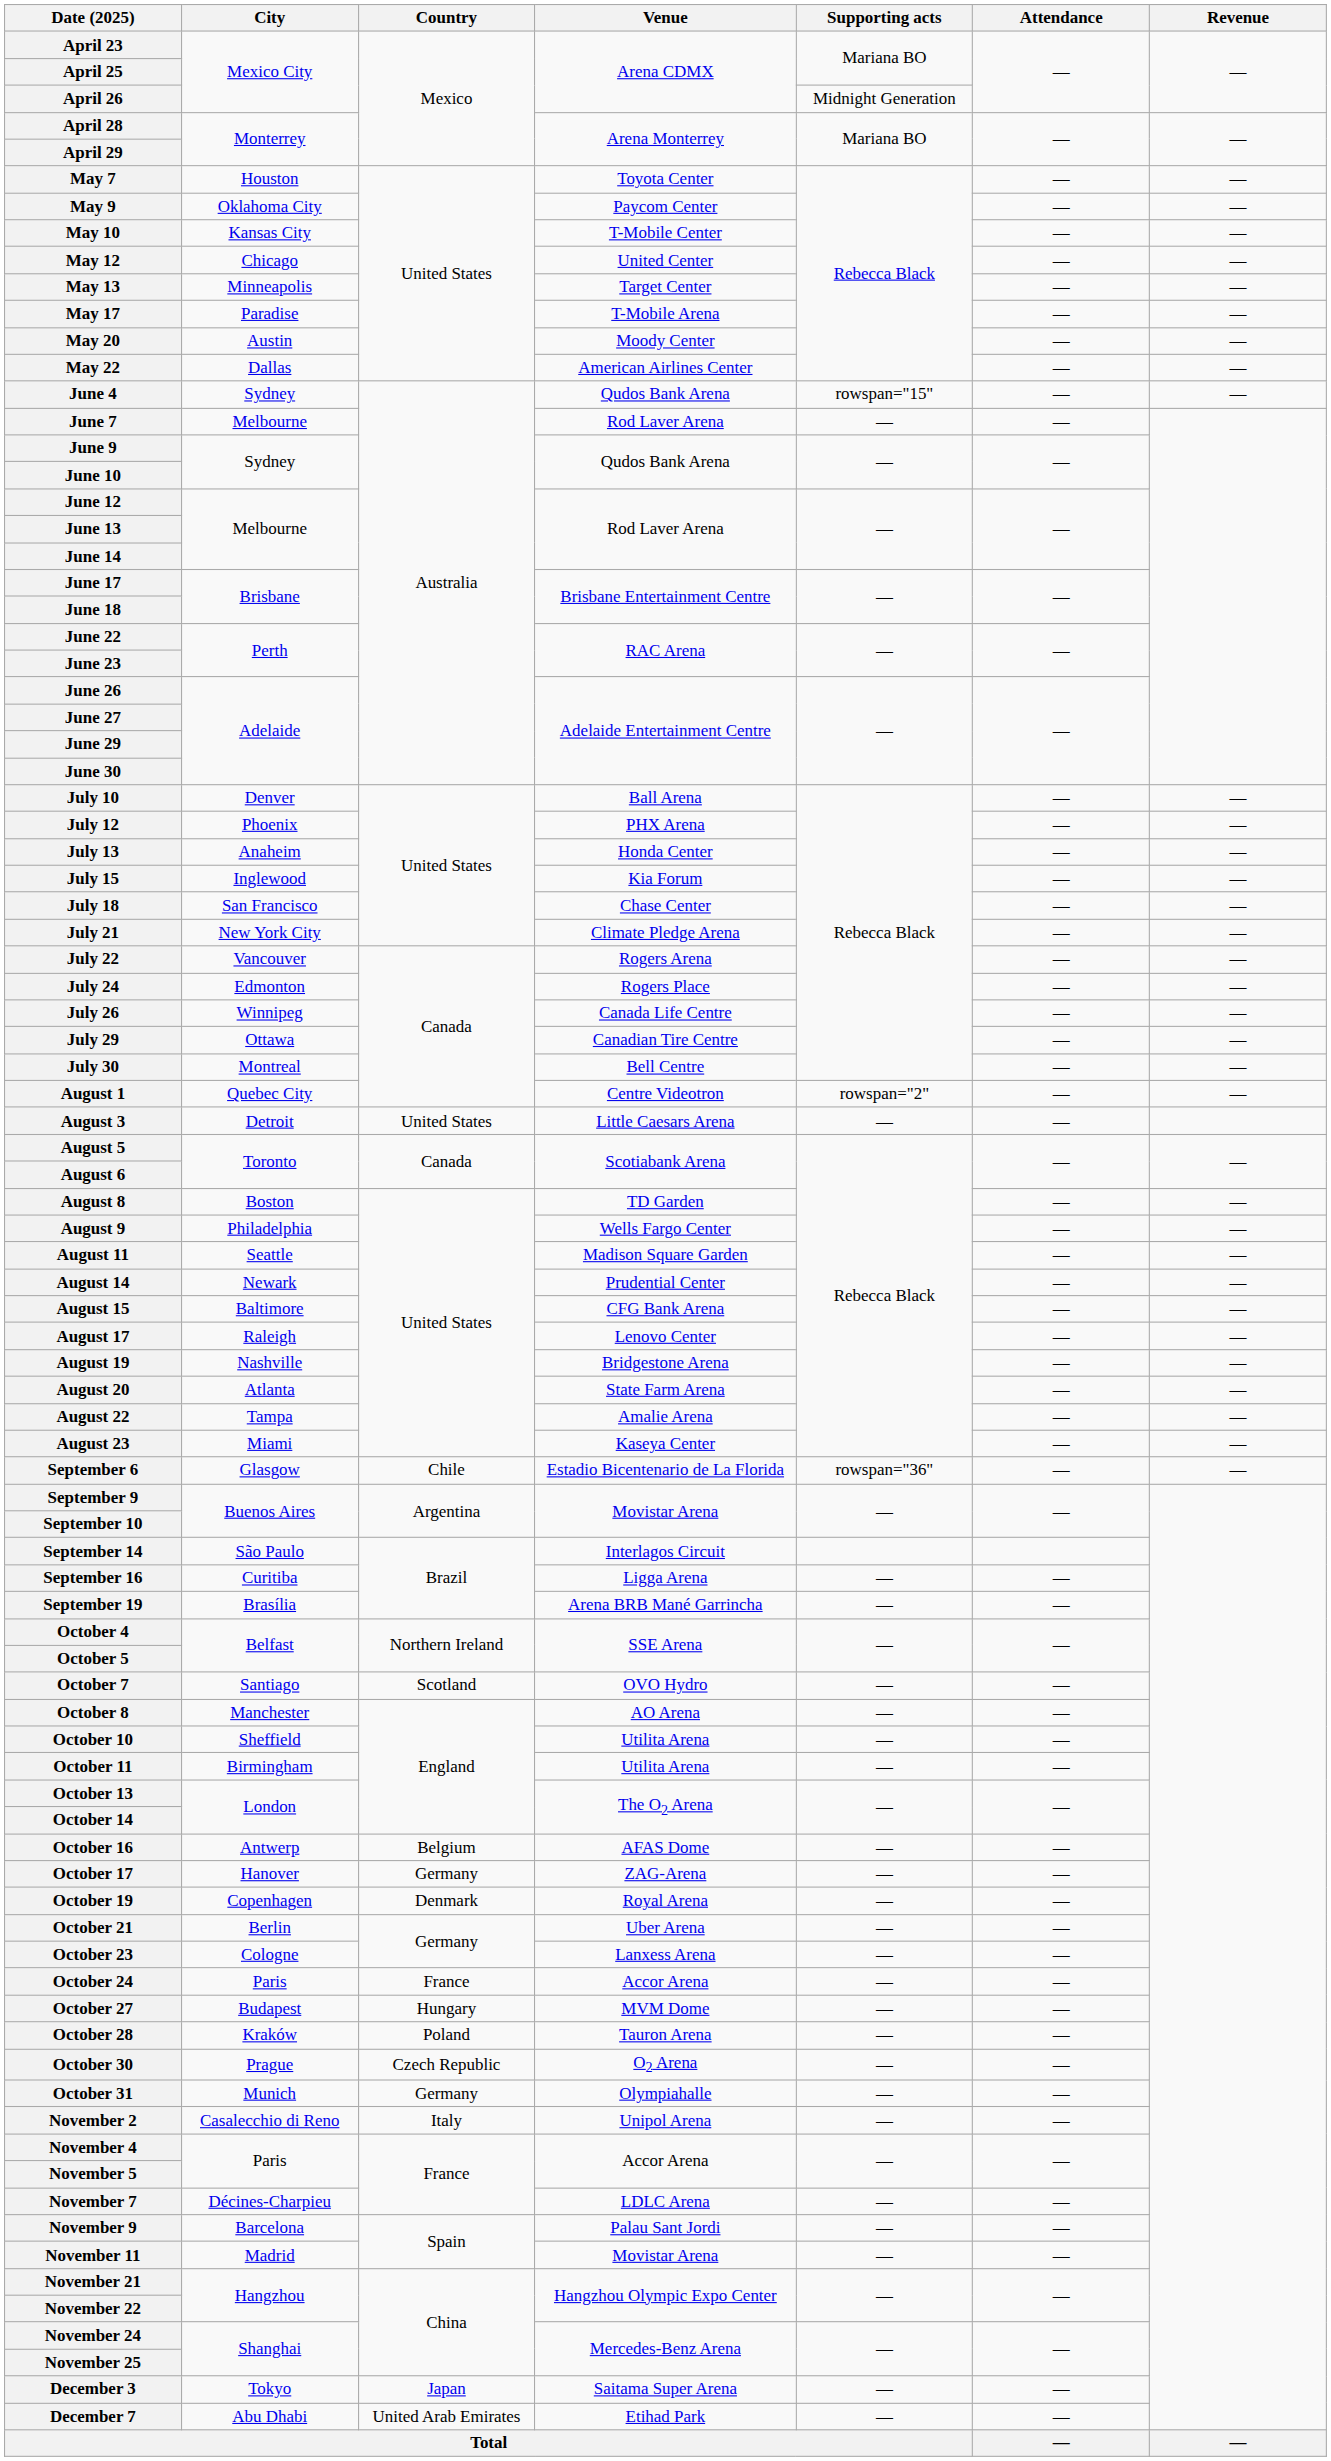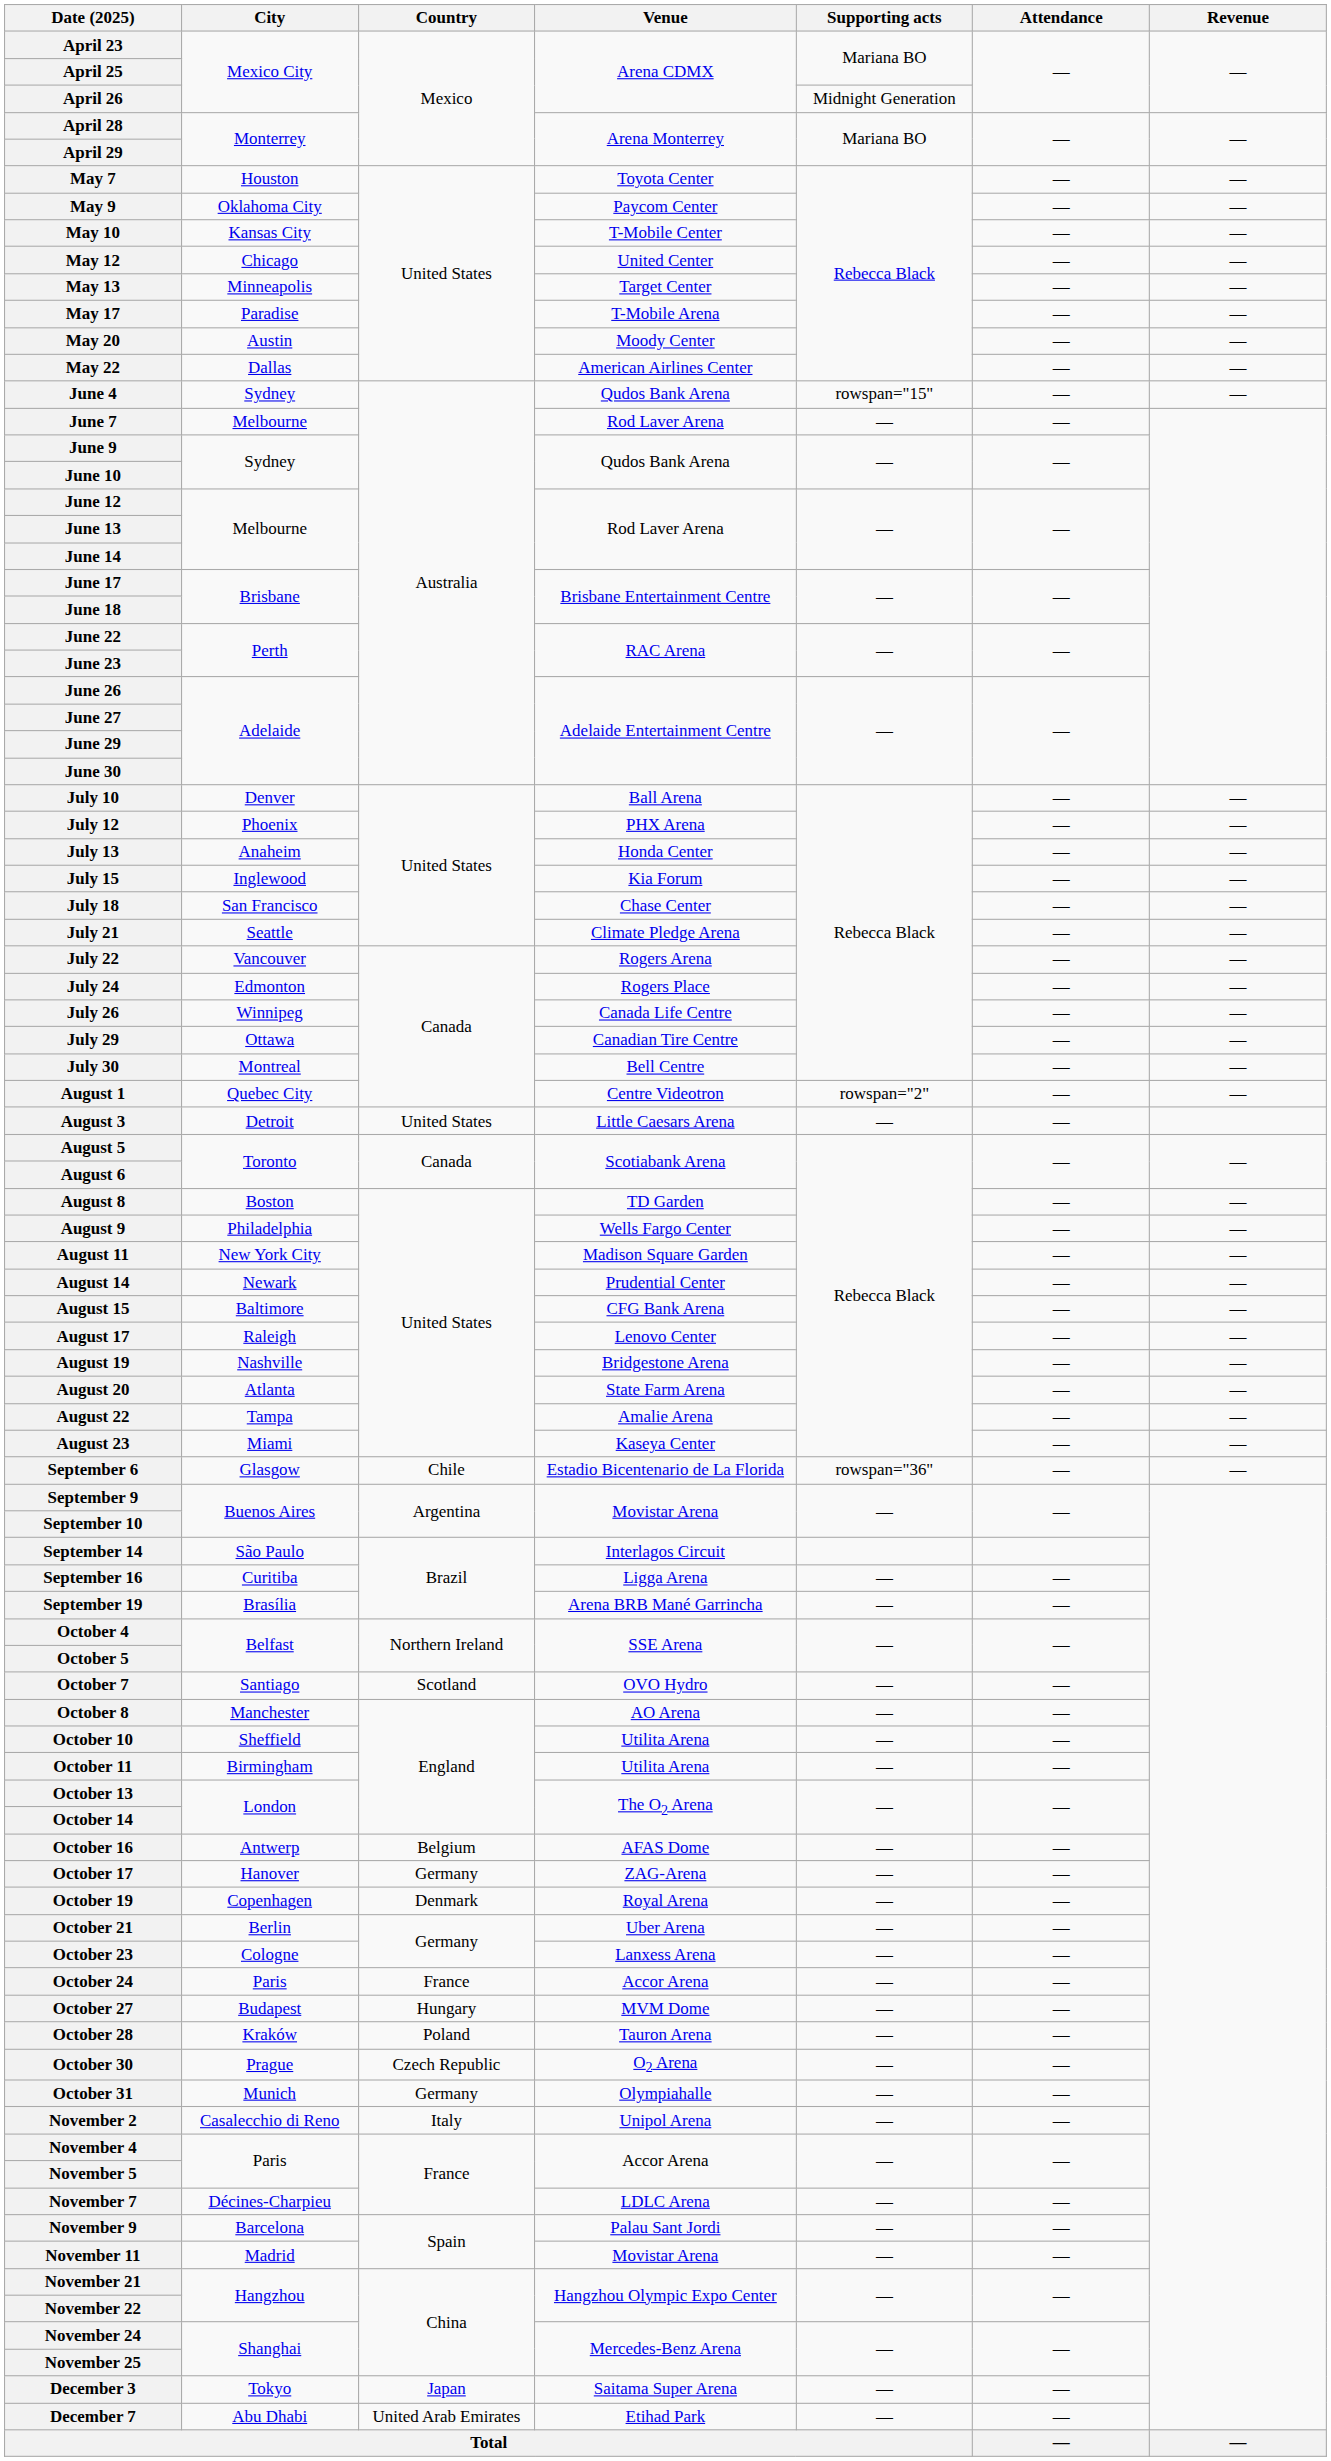July 21 | City: New York City -> Seattle
August 11 | City: Seattle -> New York City
